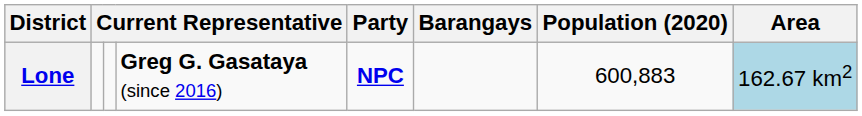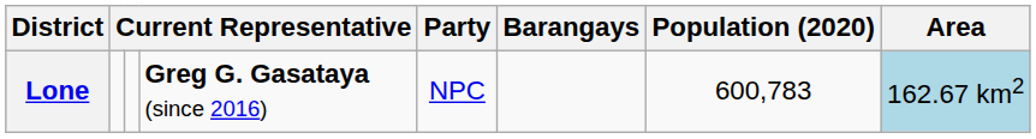Lone | Party: bold -> normal
Lone | Population (2020): 600,883 -> 600,783
